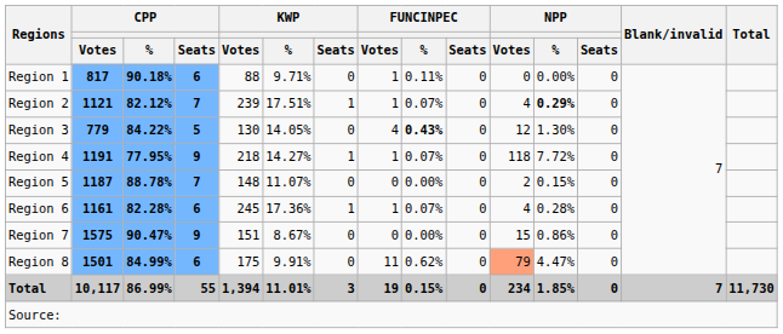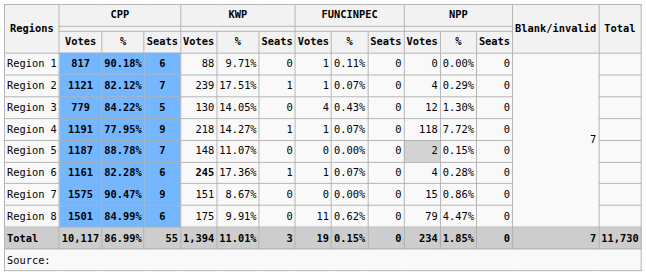Region 2 | NPP / %: bold -> normal
Region 3 | FUNCINPEC / %: bold -> normal
Region 5 | NPP / Votes: no background -> lightgrey background
Region 6 | KWP / Votes: normal -> bold
Region 8 | NPP / Votes: lightsalmon background -> no background
